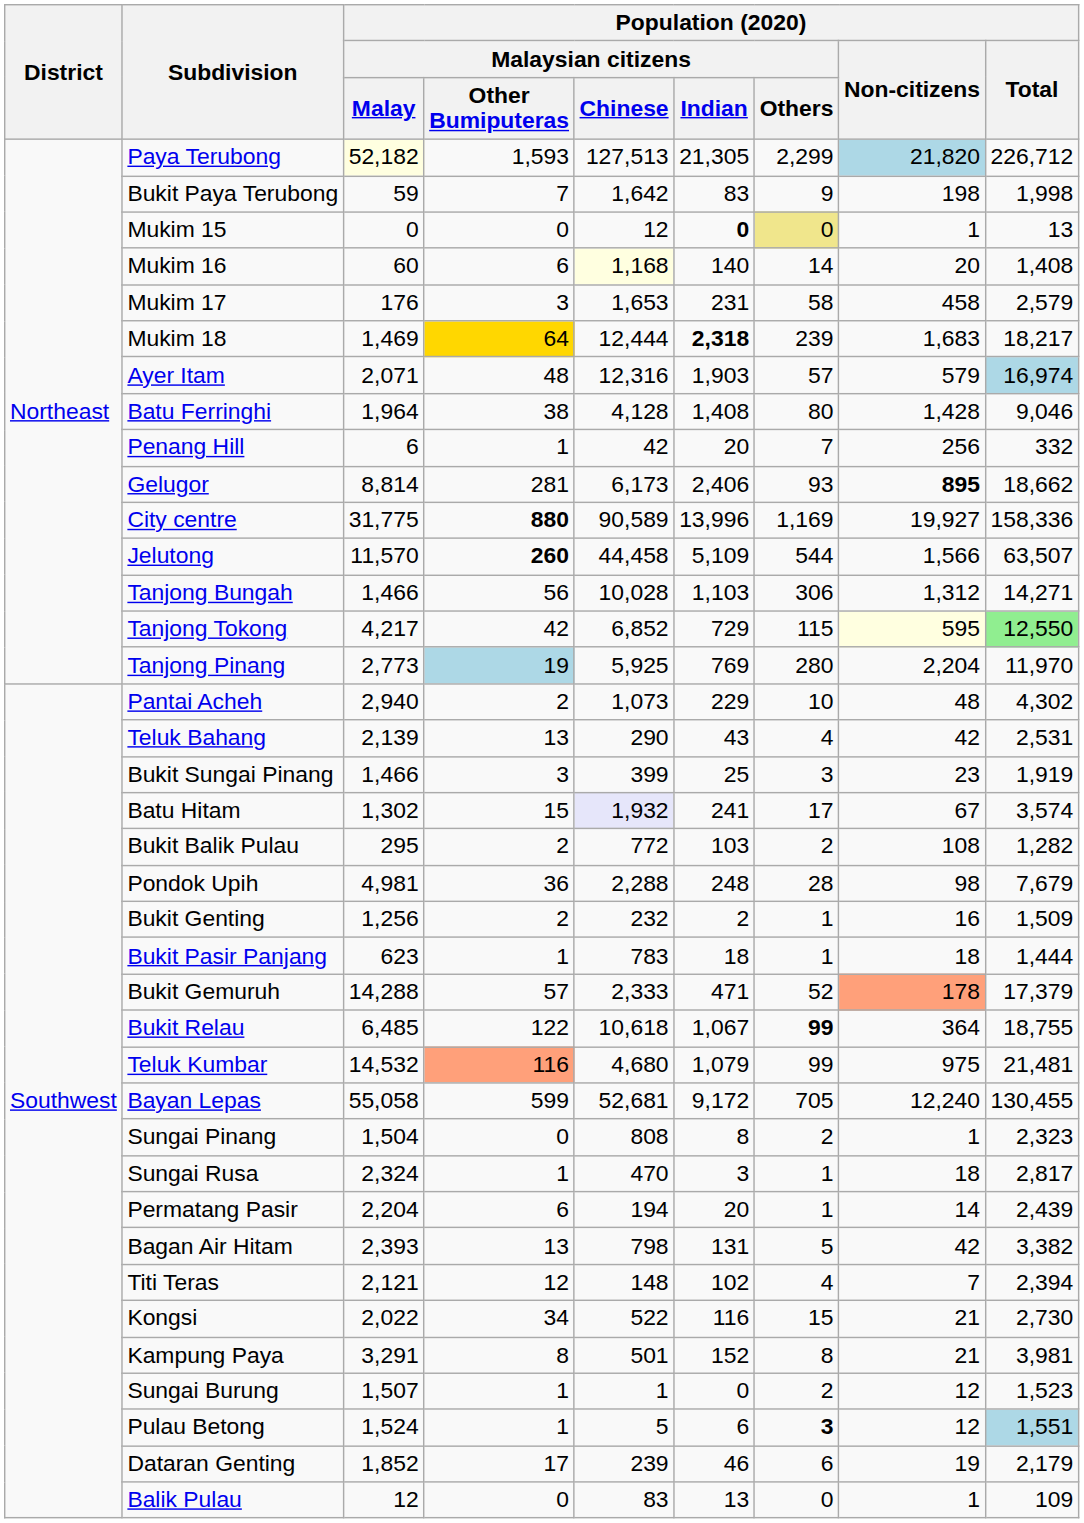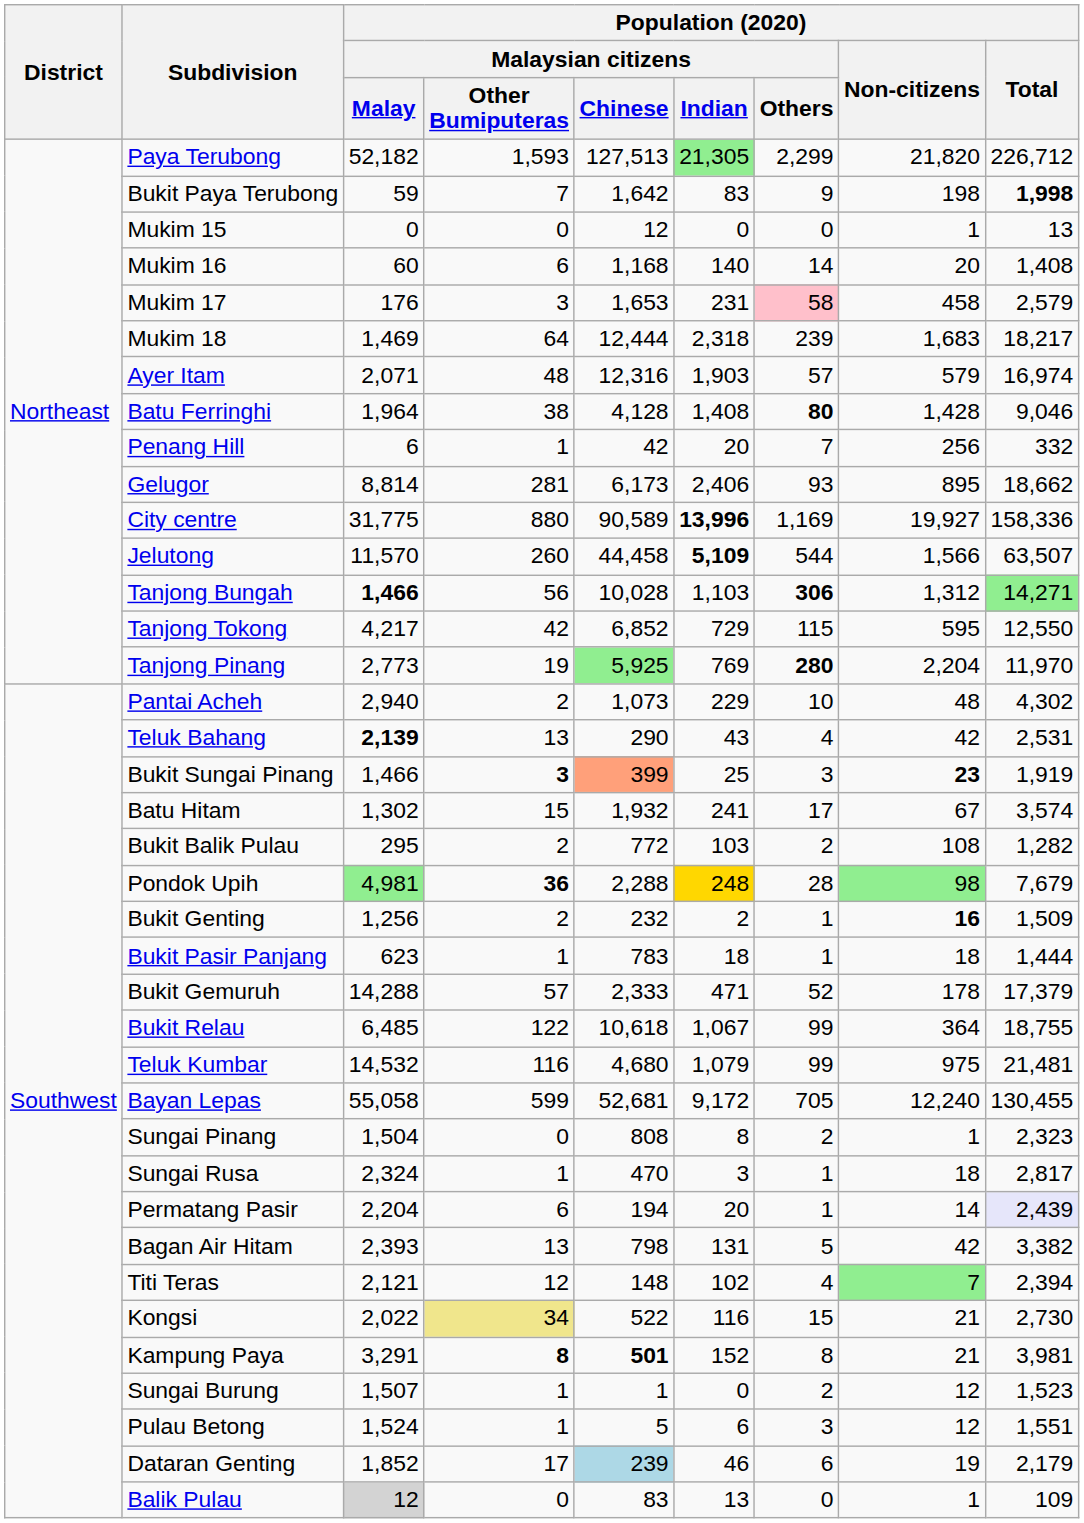Paya Terubong | Population (2020) / Malaysian citizens / Malay: lightyellow background -> no background
Paya Terubong | Population (2020) / Malaysian citizens / Indian: no background -> lightgreen background
Paya Terubong | Population (2020) / Non-citizens: lightblue background -> no background
Bukit Paya Terubong | Population (2020) / Total: normal -> bold
Mukim 15 | Population (2020) / Malaysian citizens / Indian: bold -> normal
Mukim 15 | Population (2020) / Malaysian citizens / Others: khaki background -> no background
Mukim 16 | Population (2020) / Malaysian citizens / Chinese: lightyellow background -> no background
Mukim 17 | Population (2020) / Malaysian citizens / Others: no background -> pink background
Mukim 18 | Population (2020) / Malaysian citizens / Other Bumiputeras: gold background -> no background
Mukim 18 | Population (2020) / Malaysian citizens / Indian: bold -> normal
Ayer Itam | Population (2020) / Total: lightblue background -> no background
Batu Ferringhi | Population (2020) / Malaysian citizens / Others: normal -> bold
Gelugor | Population (2020) / Non-citizens: bold -> normal
City centre | Population (2020) / Malaysian citizens / Other Bumiputeras: bold -> normal
City centre | Population (2020) / Malaysian citizens / Indian: normal -> bold
Jelutong | Population (2020) / Malaysian citizens / Other Bumiputeras: bold -> normal
Jelutong | Population (2020) / Malaysian citizens / Indian: normal -> bold
Tanjong Bungah | Population (2020) / Malaysian citizens / Malay: normal -> bold
Tanjong Bungah | Population (2020) / Malaysian citizens / Others: normal -> bold
Tanjong Bungah | Population (2020) / Total: no background -> lightgreen background
Tanjong Tokong | Population (2020) / Non-citizens: lightyellow background -> no background
Tanjong Tokong | Population (2020) / Total: lightgreen background -> no background
Tanjong Pinang | Population (2020) / Malaysian citizens / Other Bumiputeras: lightblue background -> no background
Tanjong Pinang | Population (2020) / Malaysian citizens / Chinese: no background -> lightgreen background
Tanjong Pinang | Population (2020) / Malaysian citizens / Others: normal -> bold
Teluk Bahang | Population (2020) / Malaysian citizens / Malay: normal -> bold
Bukit Sungai Pinang | Population (2020) / Malaysian citizens / Other Bumiputeras: normal -> bold
Bukit Sungai Pinang | Population (2020) / Malaysian citizens / Chinese: no background -> lightsalmon background
Bukit Sungai Pinang | Population (2020) / Non-citizens: normal -> bold
Batu Hitam | Population (2020) / Malaysian citizens / Chinese: lavender background -> no background
Pondok Upih | Population (2020) / Malaysian citizens / Malay: no background -> lightgreen background
Pondok Upih | Population (2020) / Malaysian citizens / Other Bumiputeras: normal -> bold
Pondok Upih | Population (2020) / Malaysian citizens / Indian: no background -> gold background
Pondok Upih | Population (2020) / Non-citizens: no background -> lightgreen background
Bukit Genting | Population (2020) / Non-citizens: normal -> bold
Bukit Gemuruh | Population (2020) / Non-citizens: lightsalmon background -> no background
Bukit Relau | Population (2020) / Malaysian citizens / Others: bold -> normal
Teluk Kumbar | Population (2020) / Malaysian citizens / Other Bumiputeras: lightsalmon background -> no background
Permatang Pasir | Population (2020) / Total: no background -> lavender background
Titi Teras | Population (2020) / Non-citizens: no background -> lightgreen background
Kongsi | Population (2020) / Malaysian citizens / Other Bumiputeras: no background -> khaki background
Kampung Paya | Population (2020) / Malaysian citizens / Other Bumiputeras: normal -> bold
Kampung Paya | Population (2020) / Malaysian citizens / Chinese: normal -> bold
Pulau Betong | Population (2020) / Malaysian citizens / Others: bold -> normal
Pulau Betong | Population (2020) / Total: lightblue background -> no background
Dataran Genting | Population (2020) / Malaysian citizens / Chinese: no background -> lightblue background
Balik Pulau | Population (2020) / Malaysian citizens / Malay: no background -> lightgrey background
